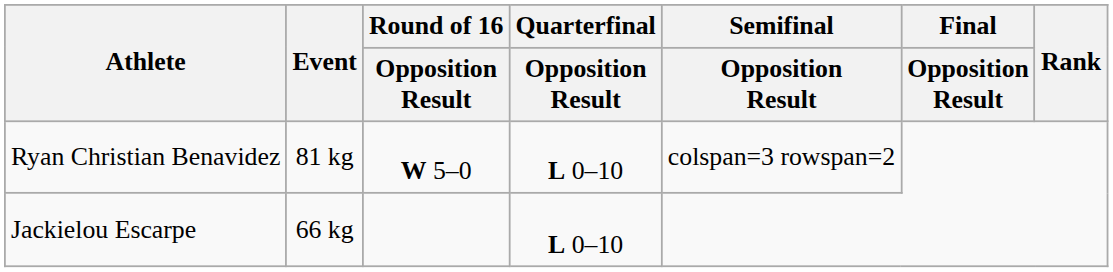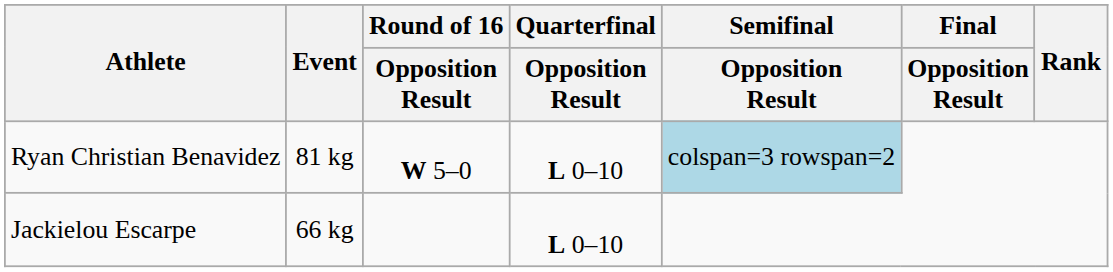Ryan Christian Benavidez | Semifinal / Opposition Result: no background -> lightblue background
